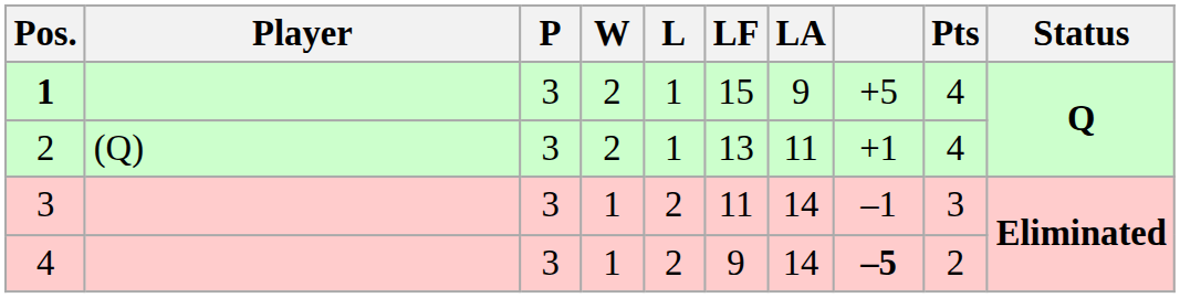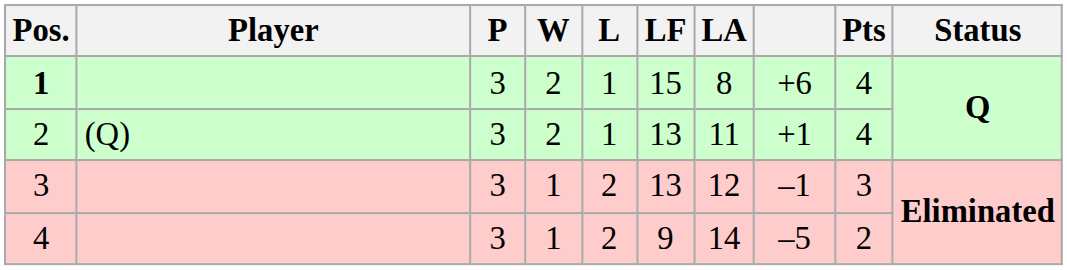row 2 | LA: 9 -> 8
row 2 | column 8: +5 -> +6
row 4 | LF: 11 -> 13
row 4 | LA: 14 -> 12
row 5 | column 8: bold -> normal
